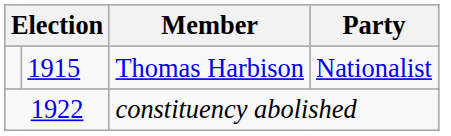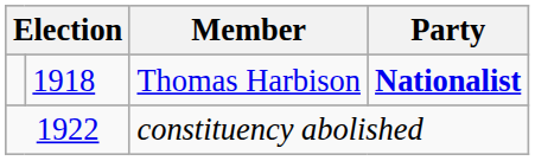Thomas Harbison | column 2: 1915 -> 1918
Thomas Harbison | Party: normal -> bold
